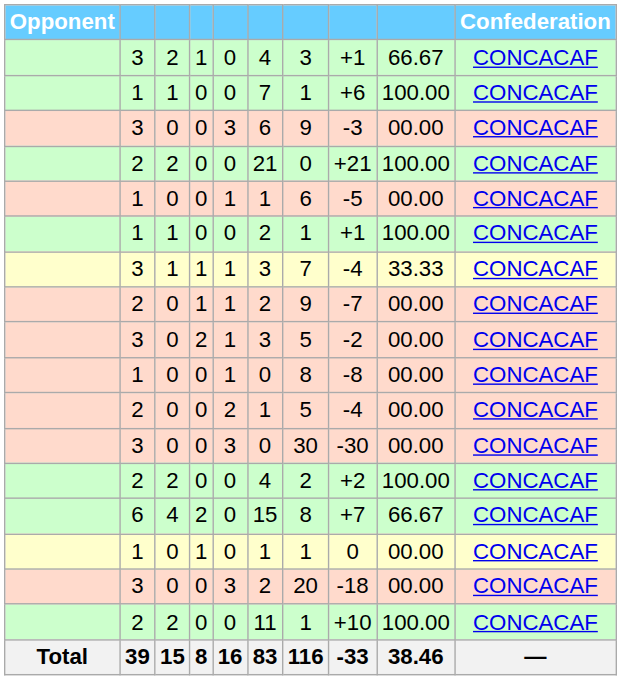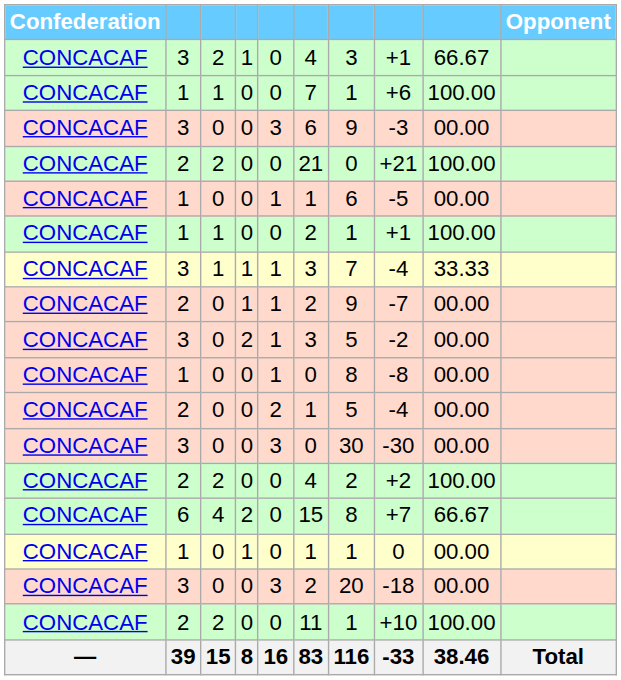columns swapped: Opponent <-> Confederation
